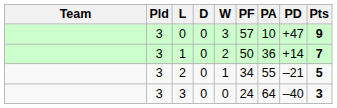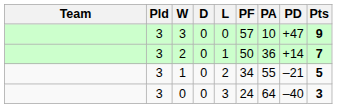columns swapped: W <-> L
